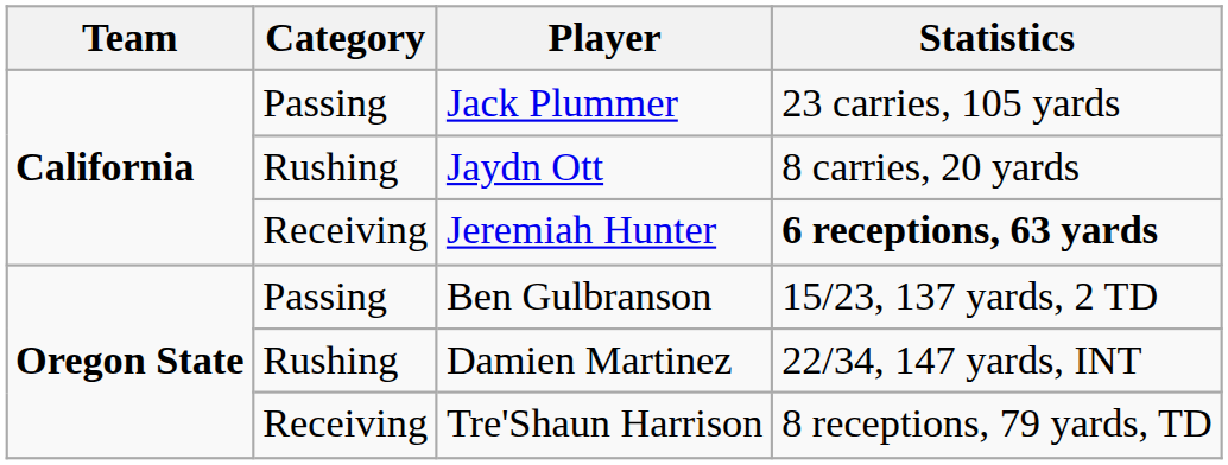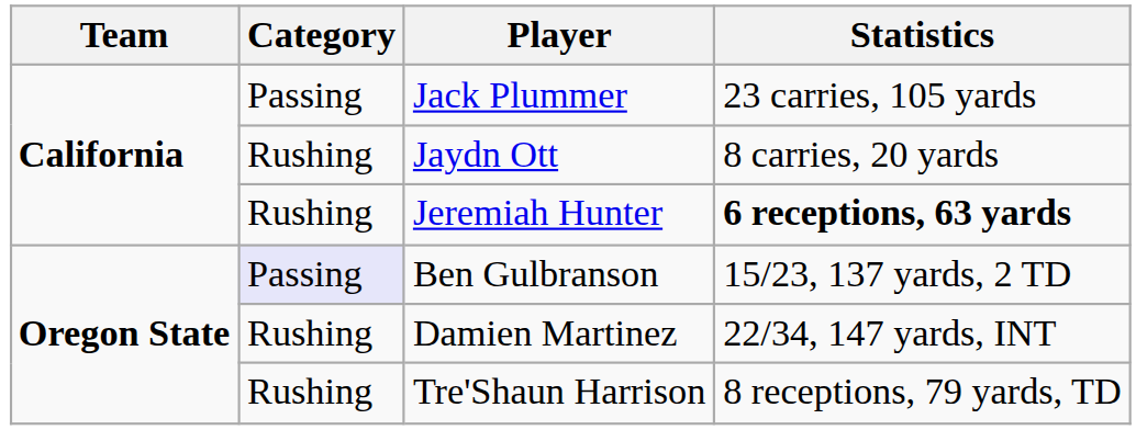Jeremiah Hunter | Category: Receiving -> Rushing
Ben Gulbranson | Category: no background -> lavender background
Tre'Shaun Harrison | Category: Receiving -> Rushing
